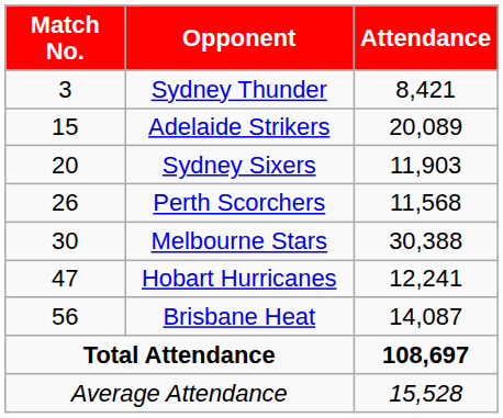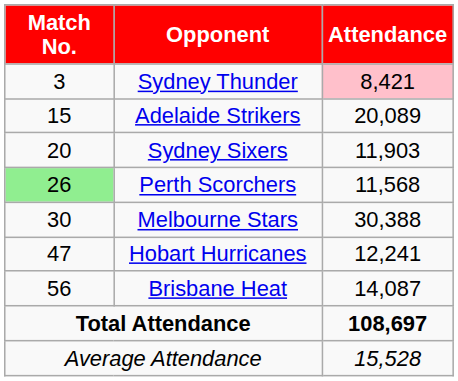Sydney Thunder | Attendance: no background -> pink background
Perth Scorchers | Match No.: no background -> lightgreen background
